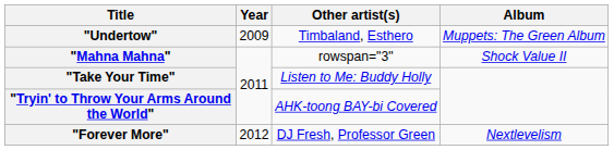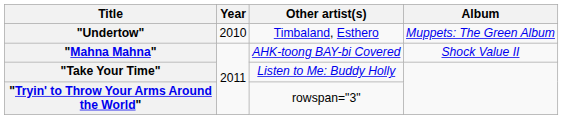"Undertow" | Year: 2009 -> 2010
"Mahna Mahna" | Other artist(s): rowspan="3" -> AHK-toong BAY-bi Covered
"Tryin' to Throw Your Arms Around the World" | Other artist(s): AHK-toong BAY-bi Covered -> rowspan="3"
- row: "Forever More" | 2012 | DJ Fresh, Professor Green | Nextlevelism
